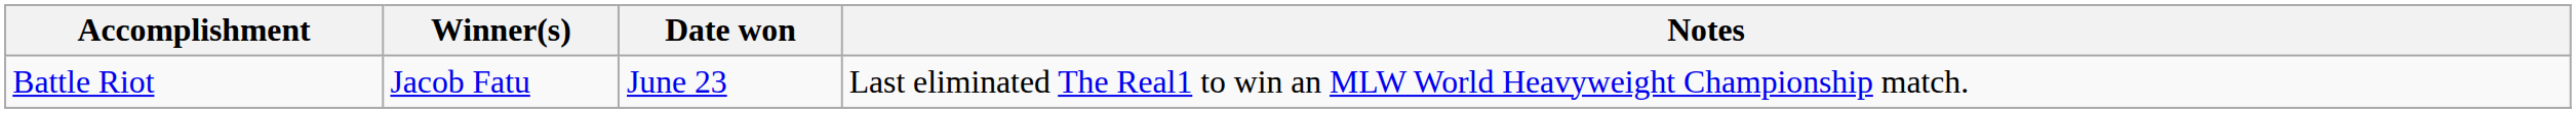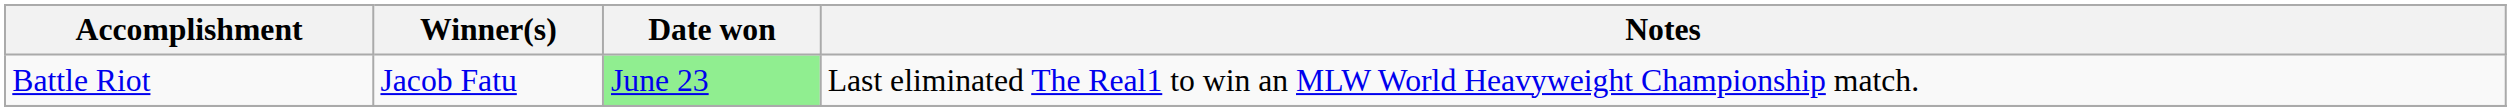Battle Riot | Date won: no background -> lightgreen background
